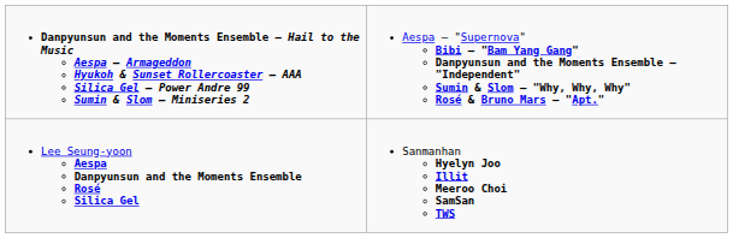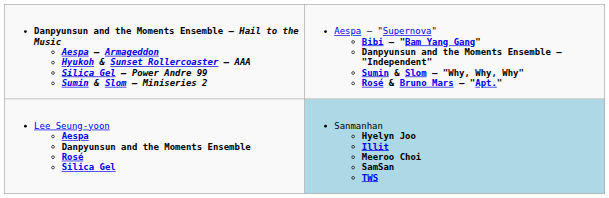row 2 | column 2: no background -> lightblue background
